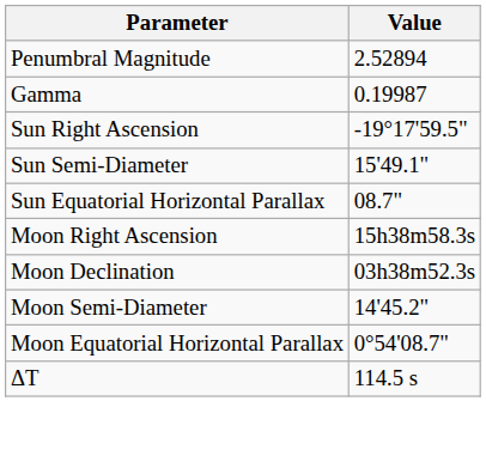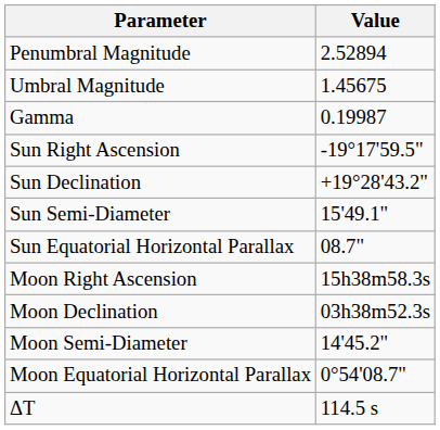+ row: Umbral Magnitude | 1.45675
+ row: Sun Declination | +19°28'43.2"
